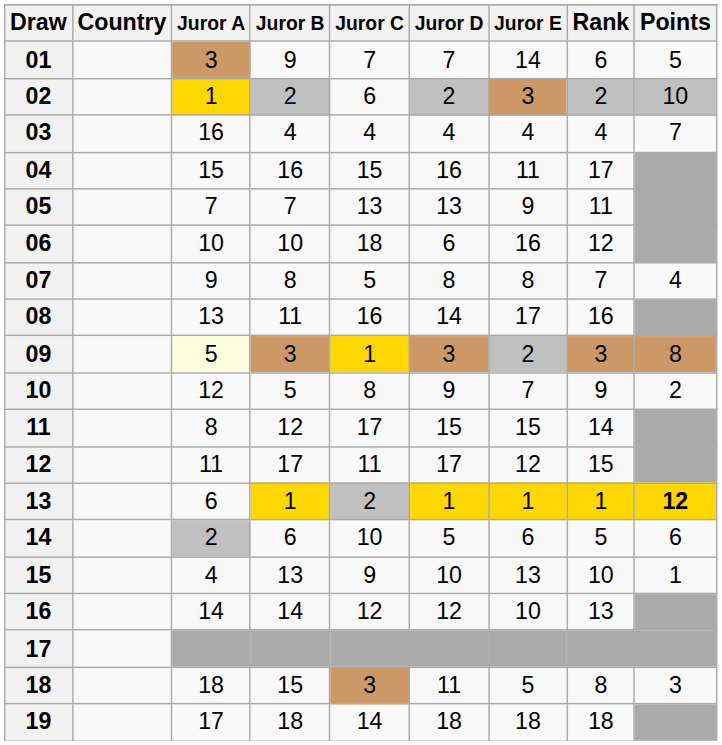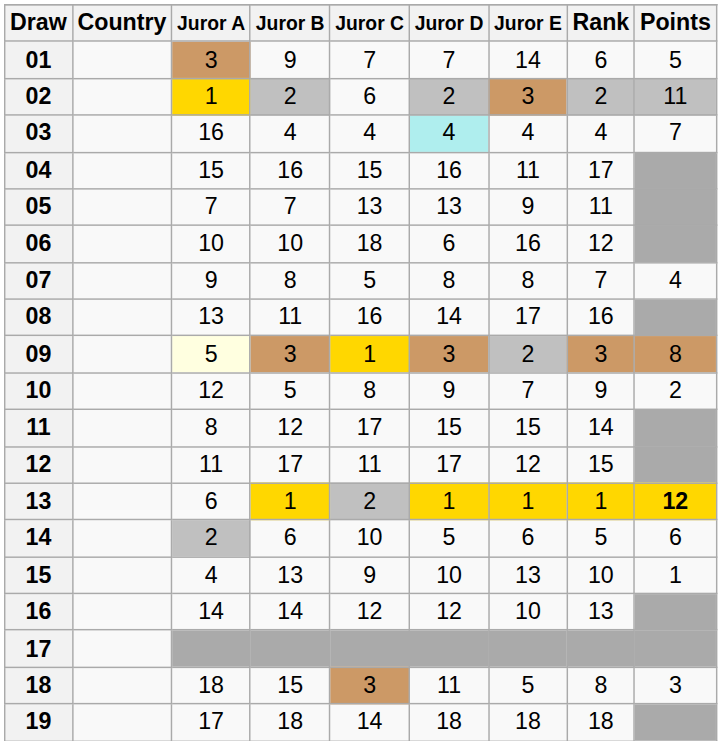02 | Points: 10 -> 11
03 | Juror D: no background -> paleturquoise background
